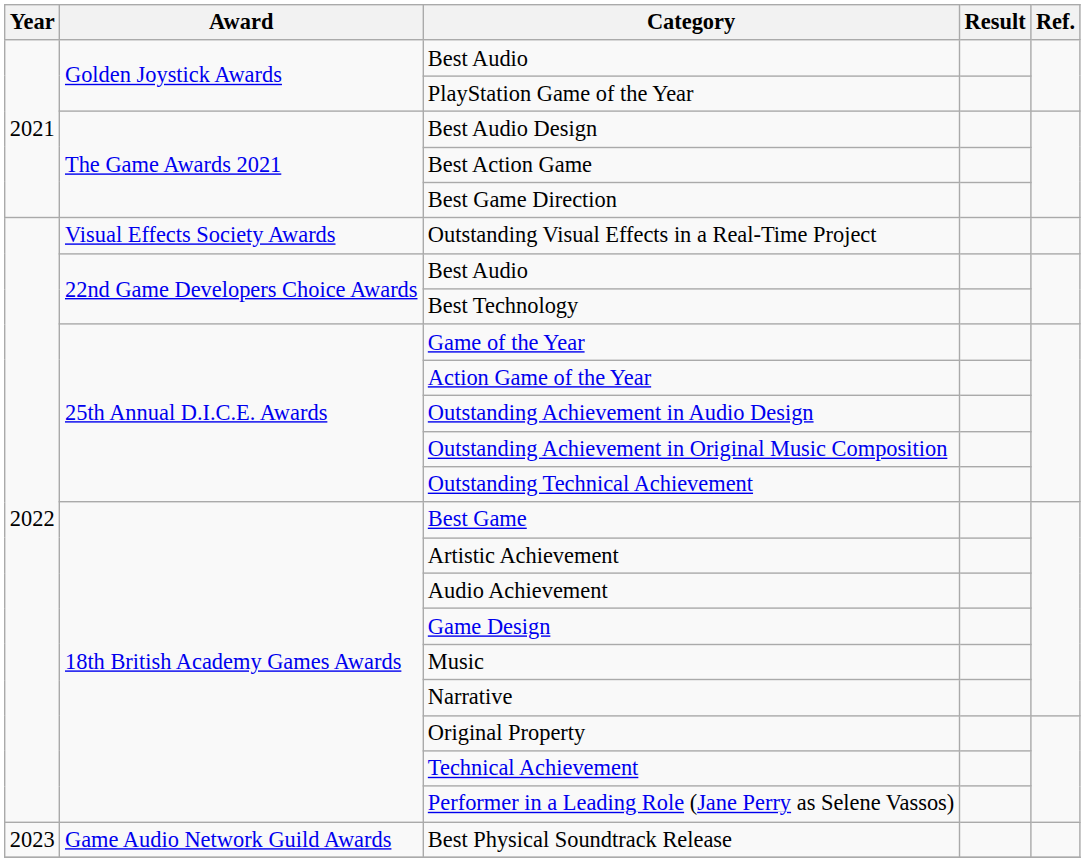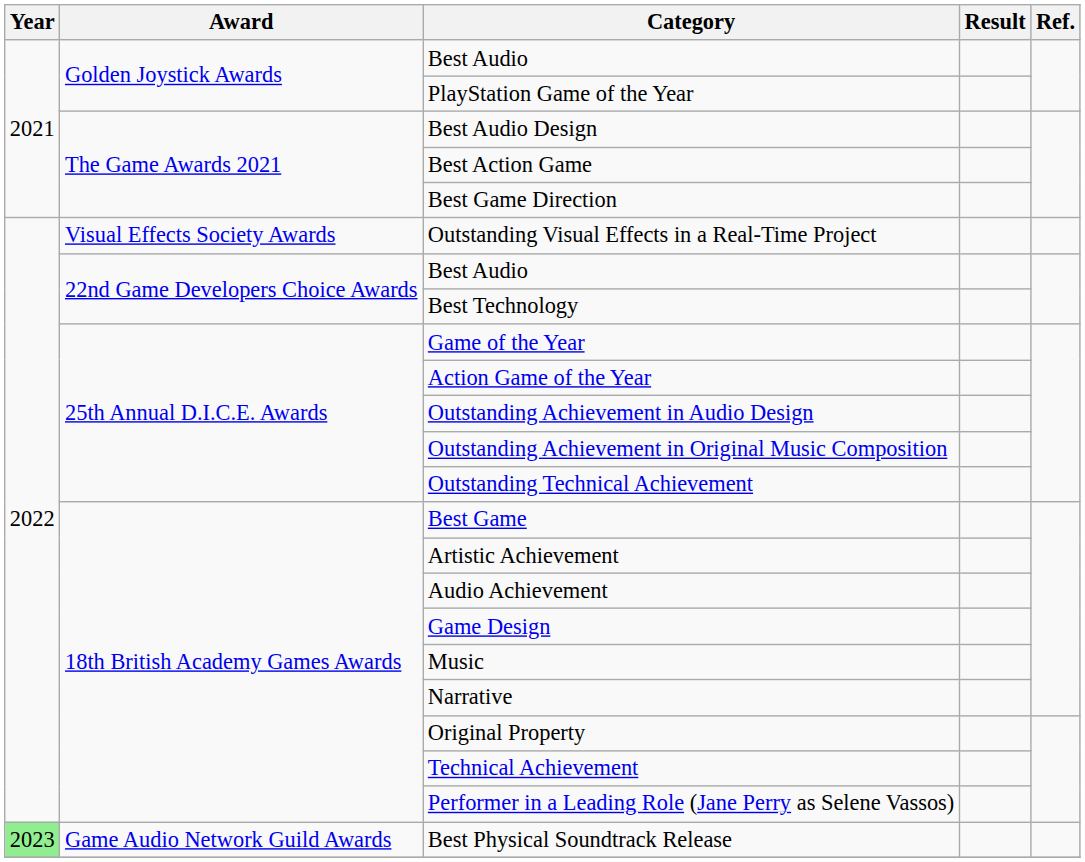Best Physical Soundtrack Release | Year: no background -> lightgreen background
